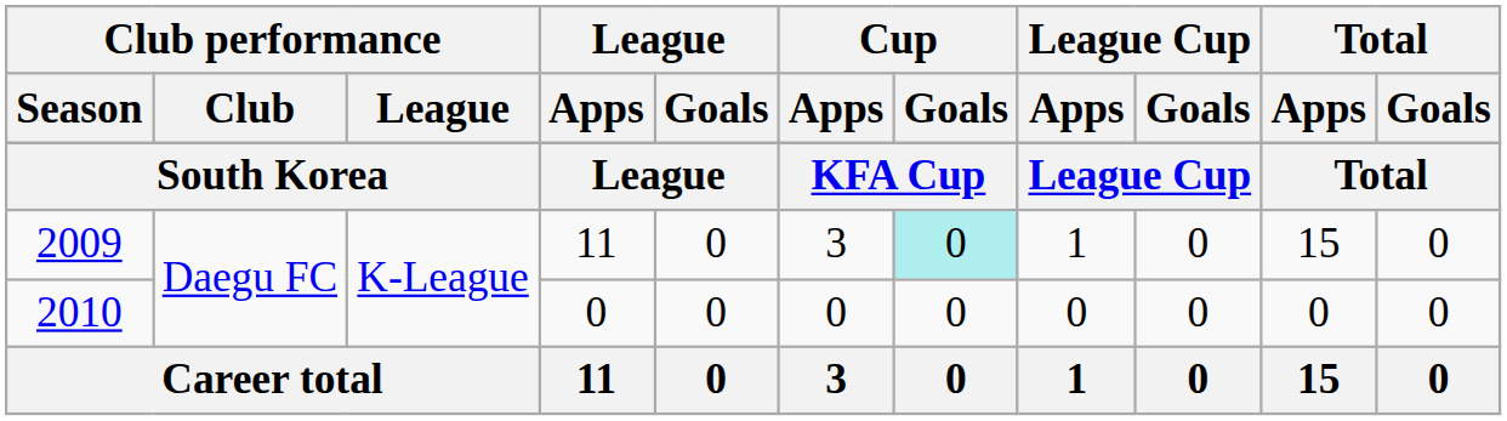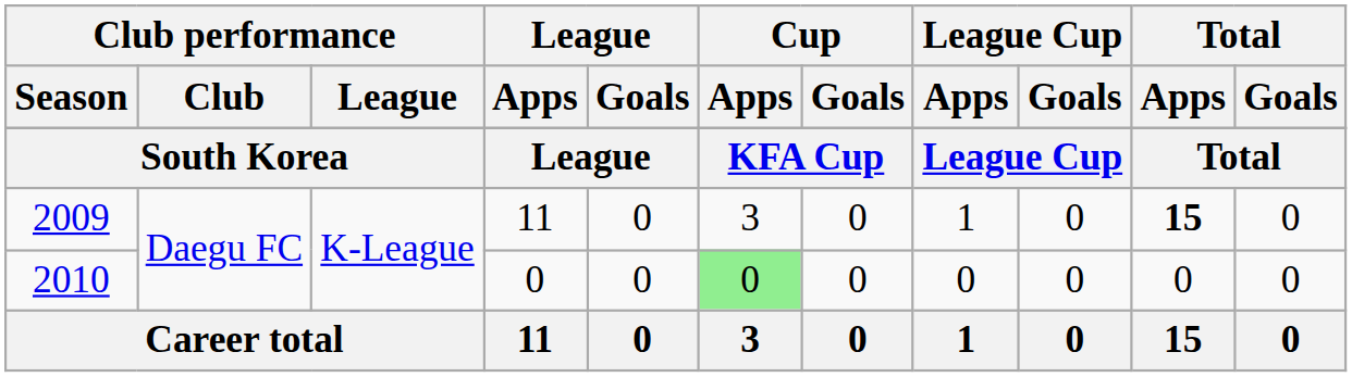2009 | Cup / Goals: paleturquoise background -> no background
2009 | Total / Apps: normal -> bold
2010 | Cup / Apps: no background -> lightgreen background
